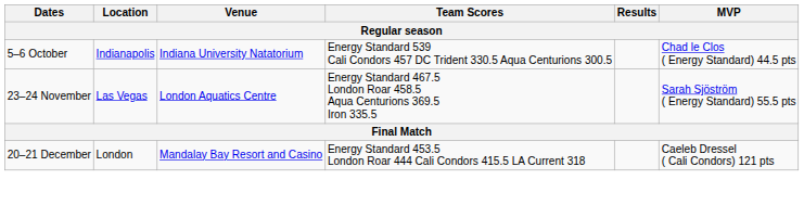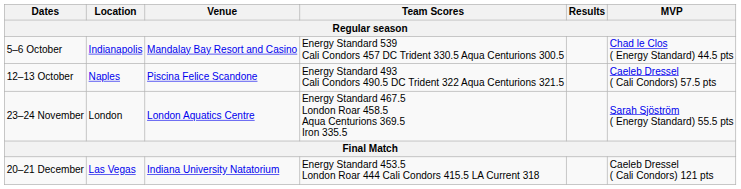5–6 October | Venue: Indiana University Natatorium -> Mandalay Bay Resort and Casino
+ row: 12–13 October | Naples | Piscina Felice Scandone | Energy Standard 493 Cali Condors 490.5 DC Trident 322 Aqua Centurions 321.5 | Caeleb Dressel ( Cali Condors) 57.5 pts
23–24 November | Location: Las Vegas -> London
20–21 December | Location: London -> Las Vegas
20–21 December | Venue: Mandalay Bay Resort and Casino -> Indiana University Natatorium
